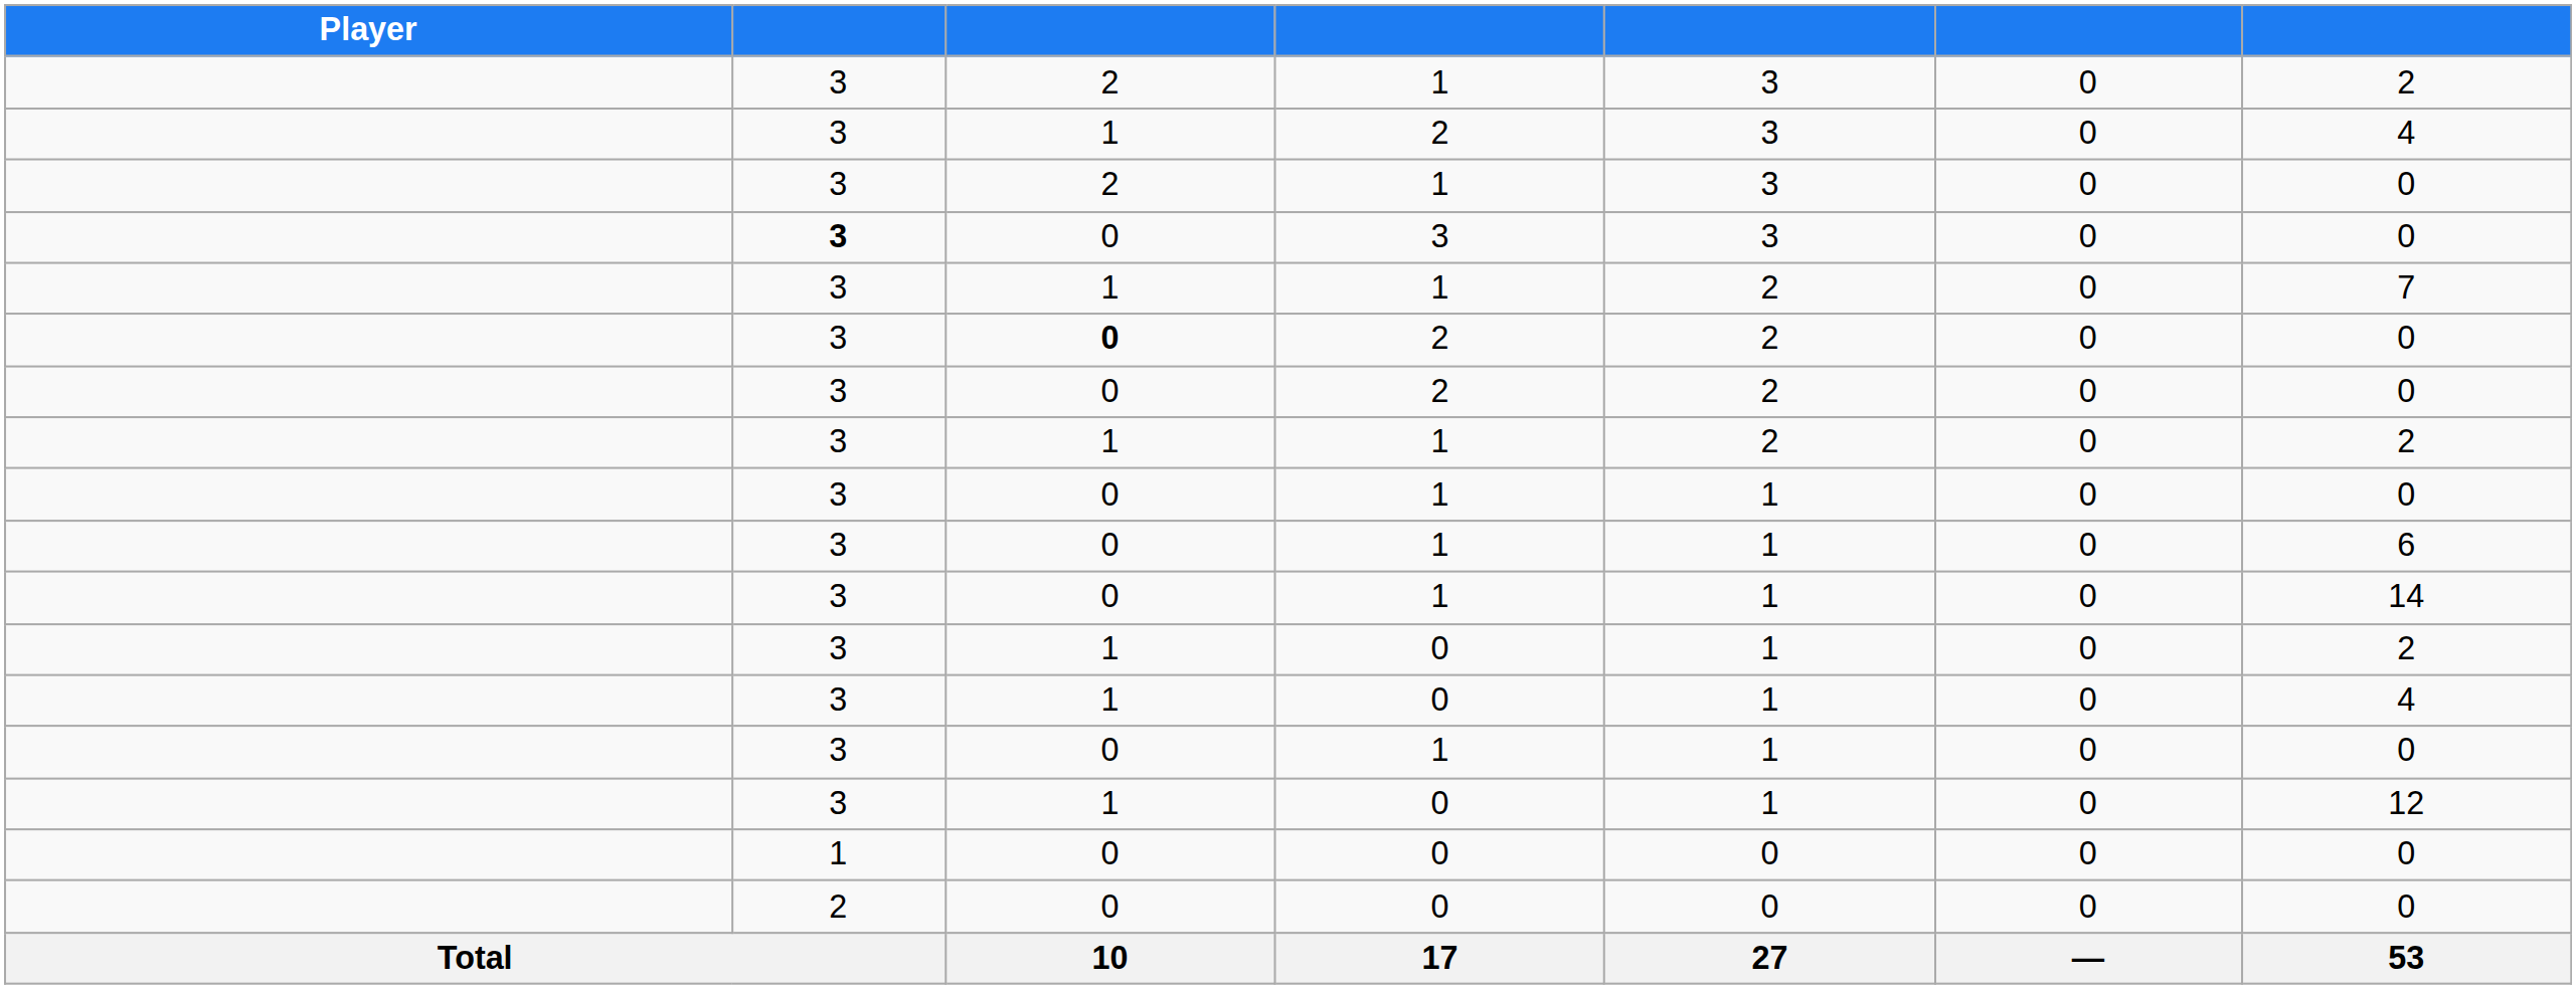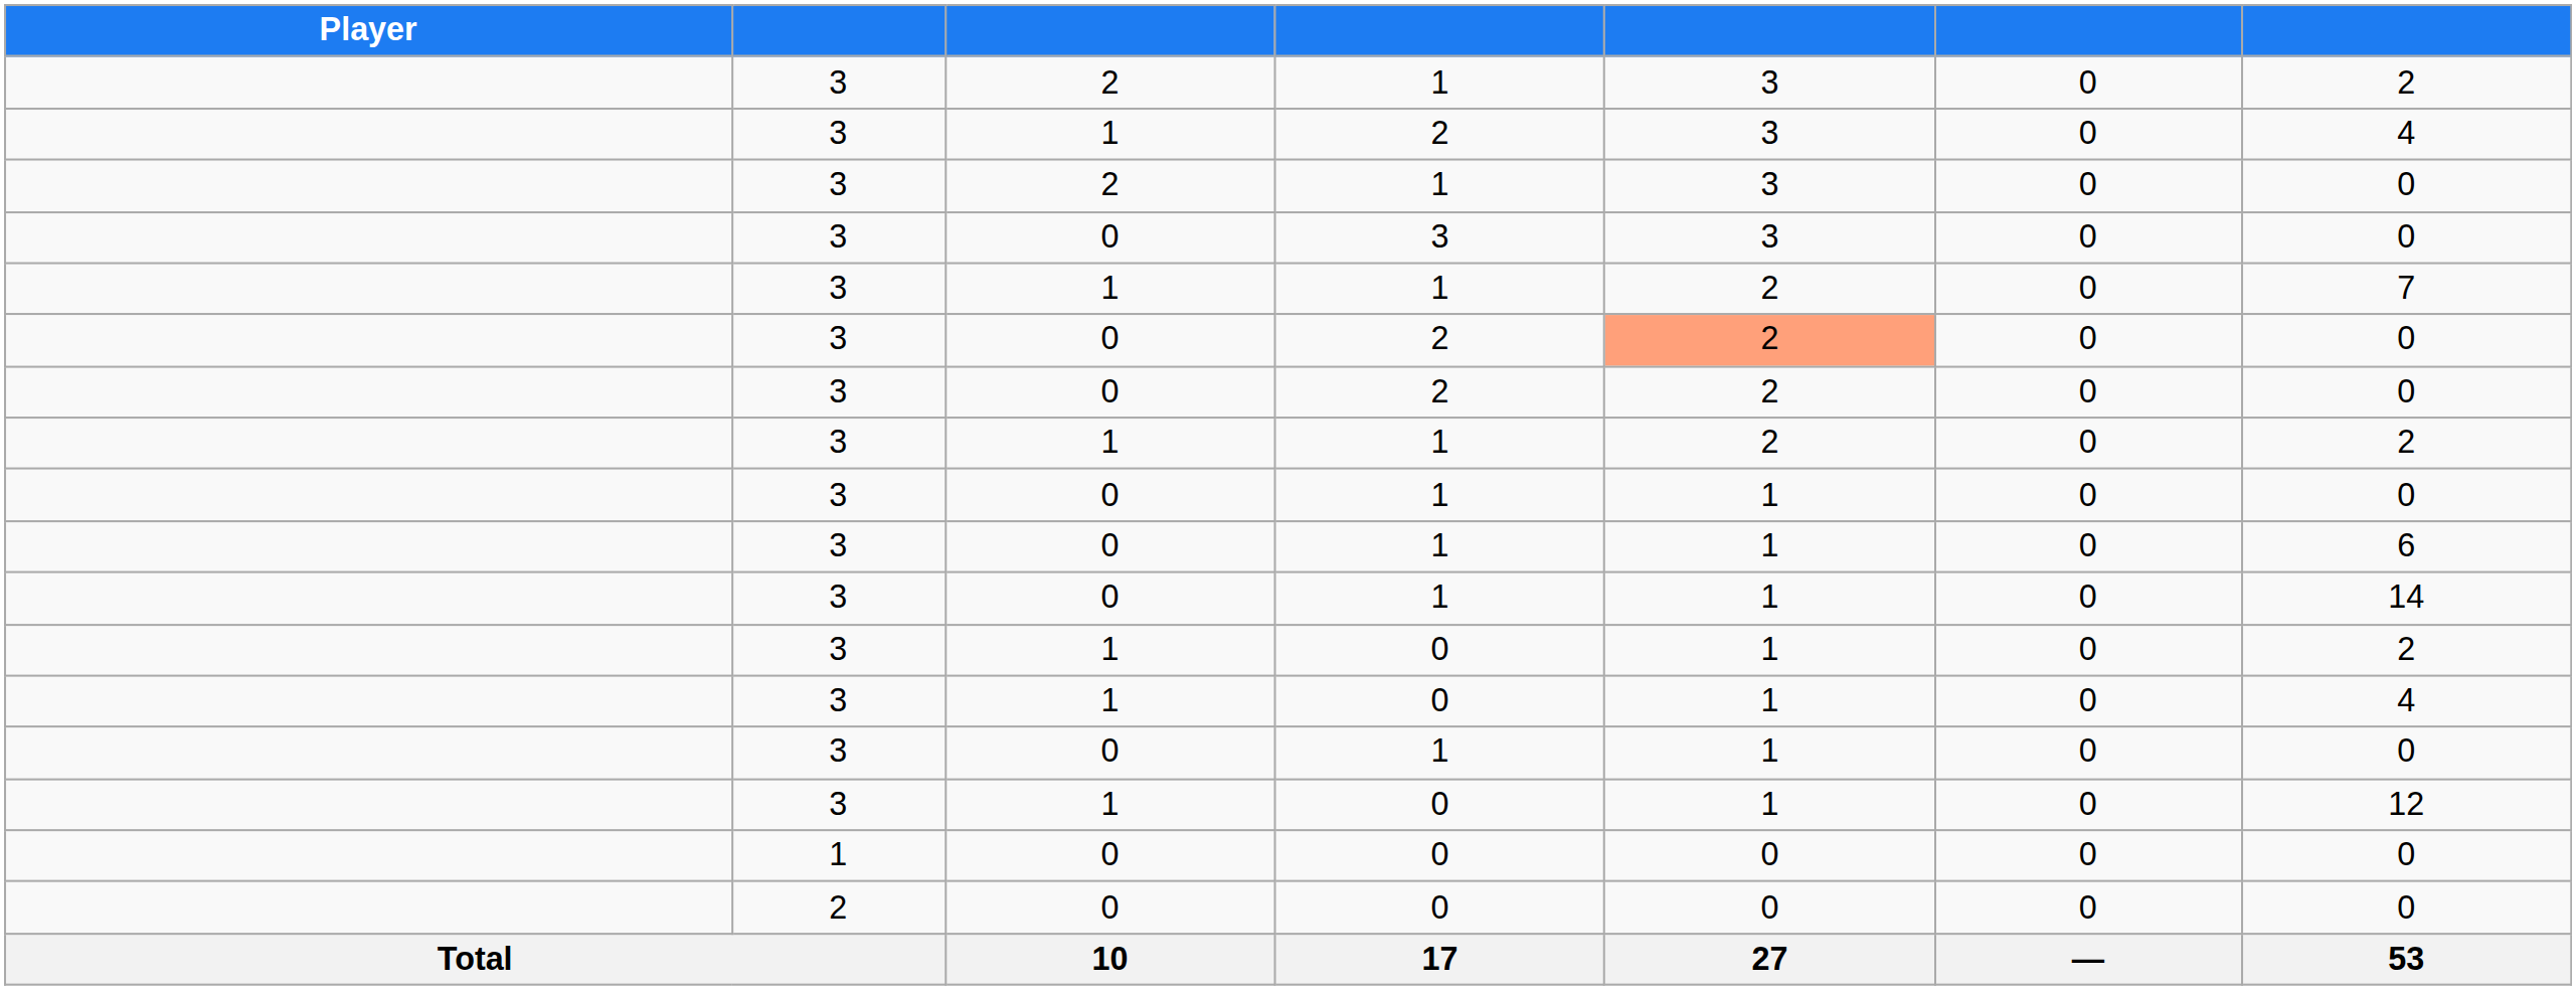row 5 | column 2: bold -> normal
row 7 | column 3: bold -> normal
row 7 | column 5: no background -> lightsalmon background
